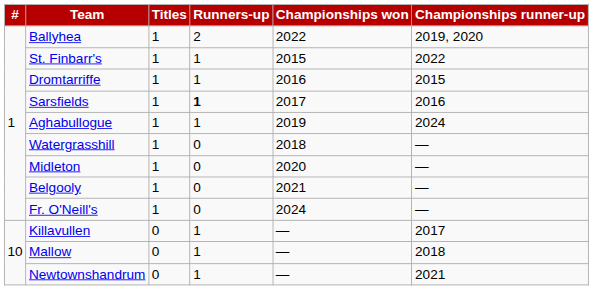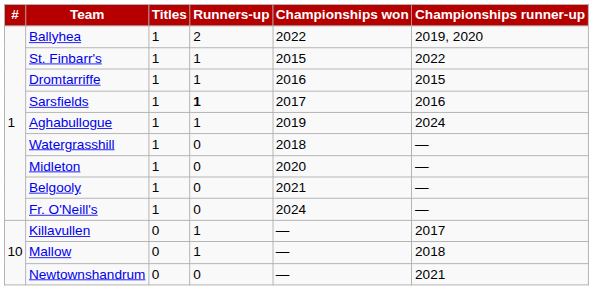Newtownshandrum | Runners-up: 1 -> 0
